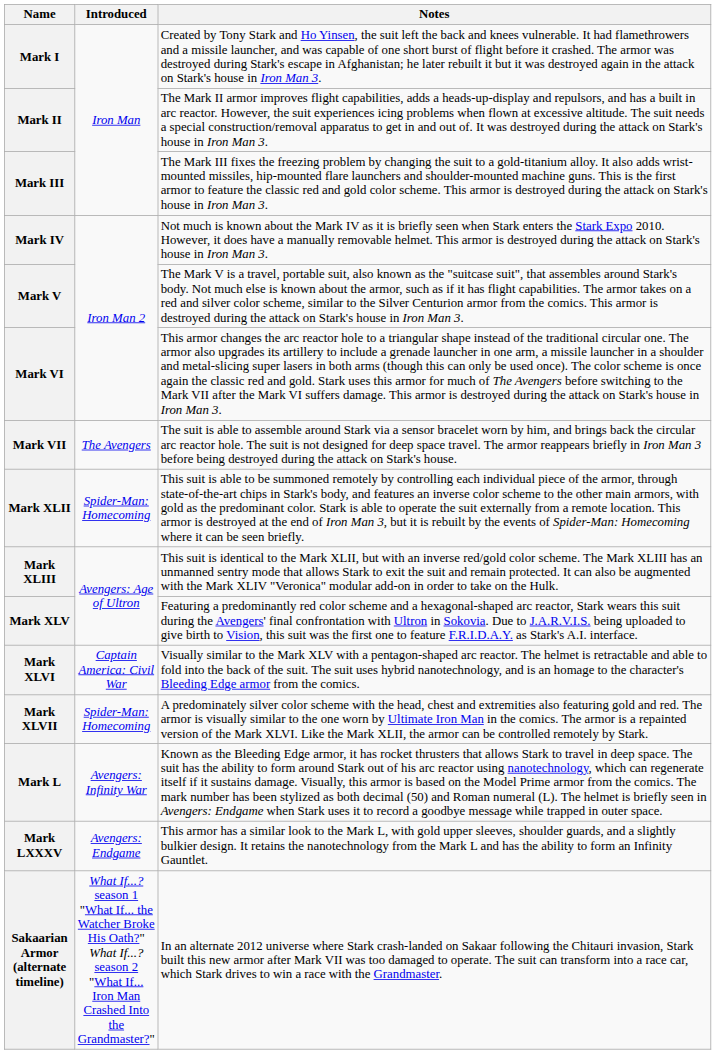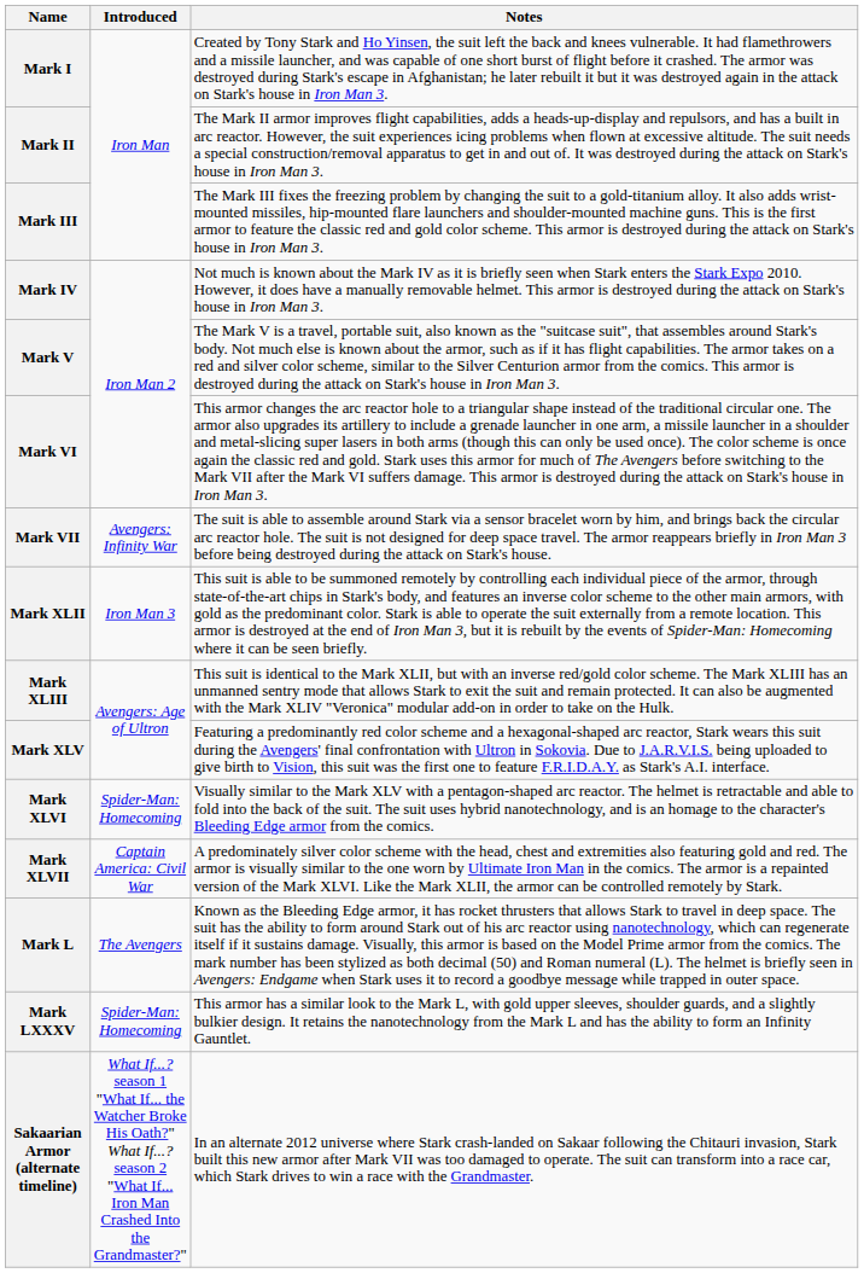Mark VII | Introduced: The Avengers -> Avengers: Infinity War
Mark XLII | Introduced: Spider-Man: Homecoming -> Iron Man 3
Mark XLVI | Introduced: Captain America: Civil War -> Spider-Man: Homecoming
Mark XLVII | Introduced: Spider-Man: Homecoming -> Captain America: Civil War
Mark L | Introduced: Avengers: Infinity War -> The Avengers
Mark LXXXV | Introduced: Avengers: Endgame -> Spider-Man: Homecoming
